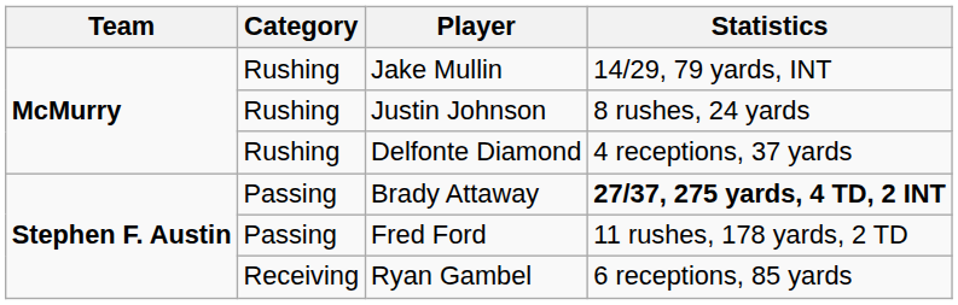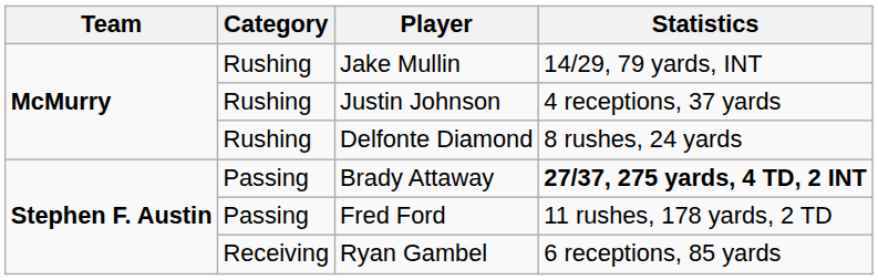Justin Johnson | Statistics: 8 rushes, 24 yards -> 4 receptions, 37 yards
Delfonte Diamond | Statistics: 4 receptions, 37 yards -> 8 rushes, 24 yards
